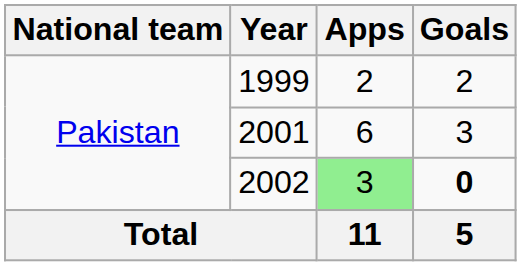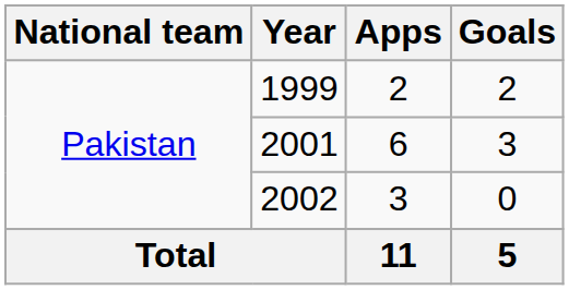2002 | Apps: lightgreen background -> no background
2002 | Goals: bold -> normal
